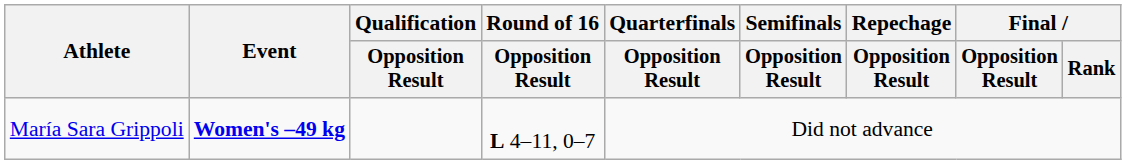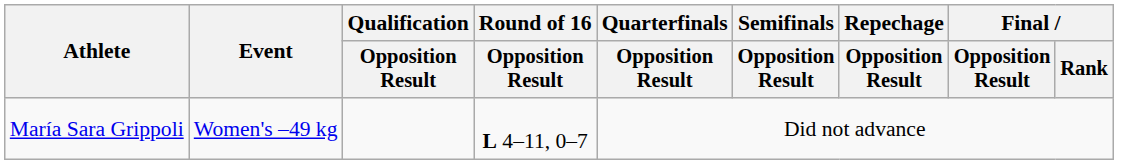María Sara Grippoli | Event: bold -> normal
